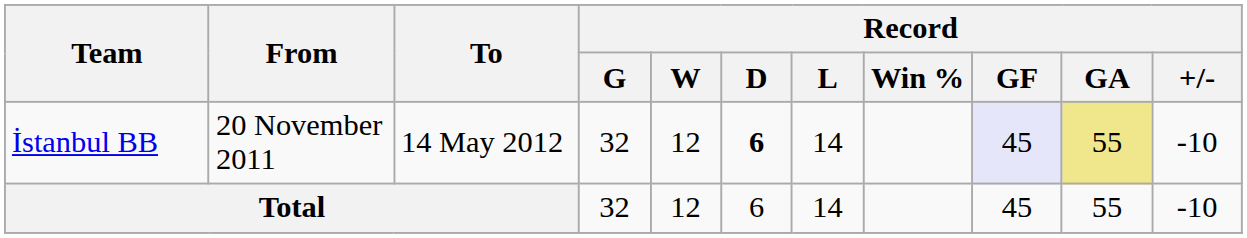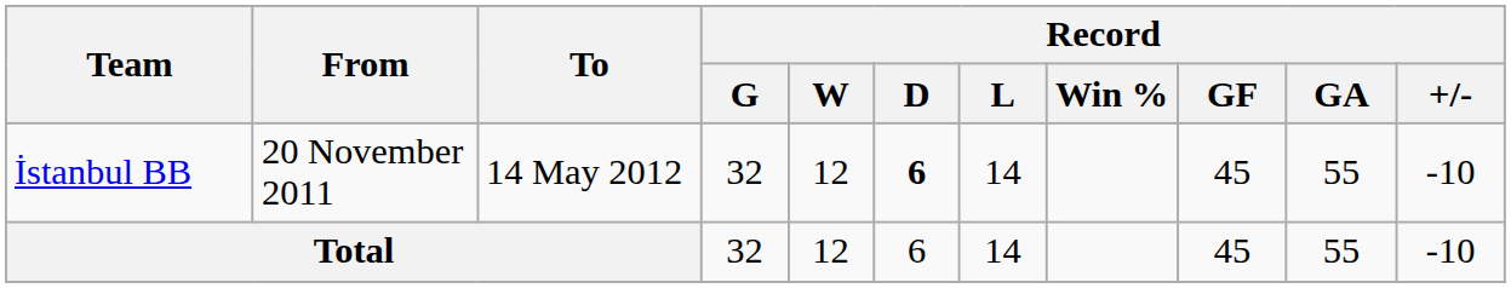İstanbul BB | Record / GF: lavender background -> no background
İstanbul BB | Record / GA: khaki background -> no background
